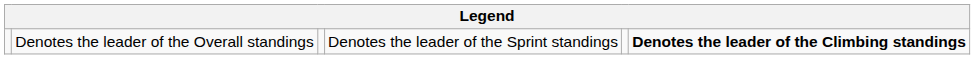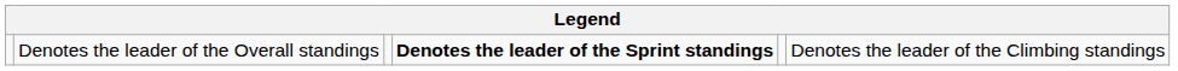row 2 | column 4: normal -> bold
row 2 | column 6: bold -> normal
